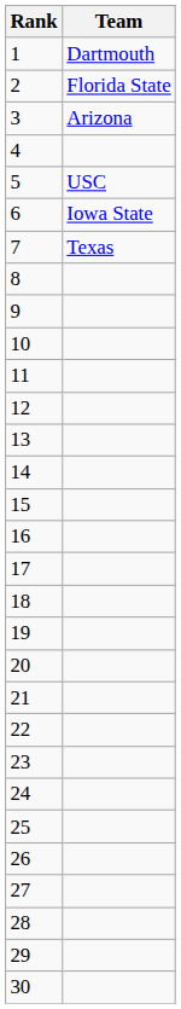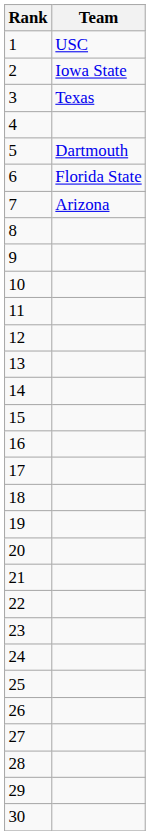1 | Team: Dartmouth -> USC
2 | Team: Florida State -> Iowa State
3 | Team: Arizona -> Texas
5 | Team: USC -> Dartmouth
6 | Team: Iowa State -> Florida State
7 | Team: Texas -> Arizona
